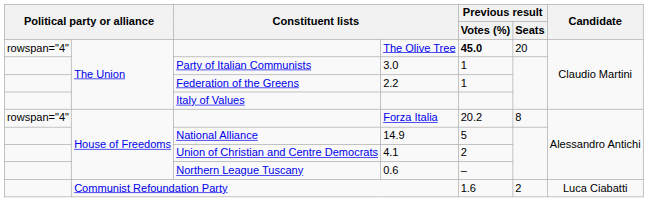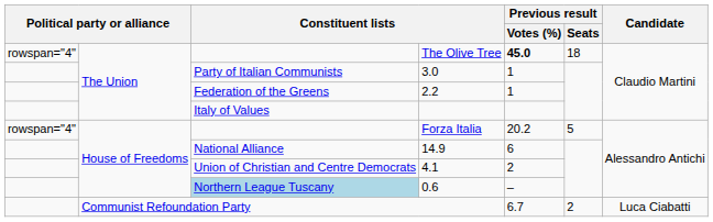The Olive Tree | Previous result / Seats: 20 -> 18
Forza Italia | Previous result / Seats: 8 -> 5
14.9 | Previous result / Votes (%): 5 -> 6
0.6 | column 3: no background -> lightblue background
Communist Refoundation Party | Previous result / Votes (%): 1.6 -> 6.7
